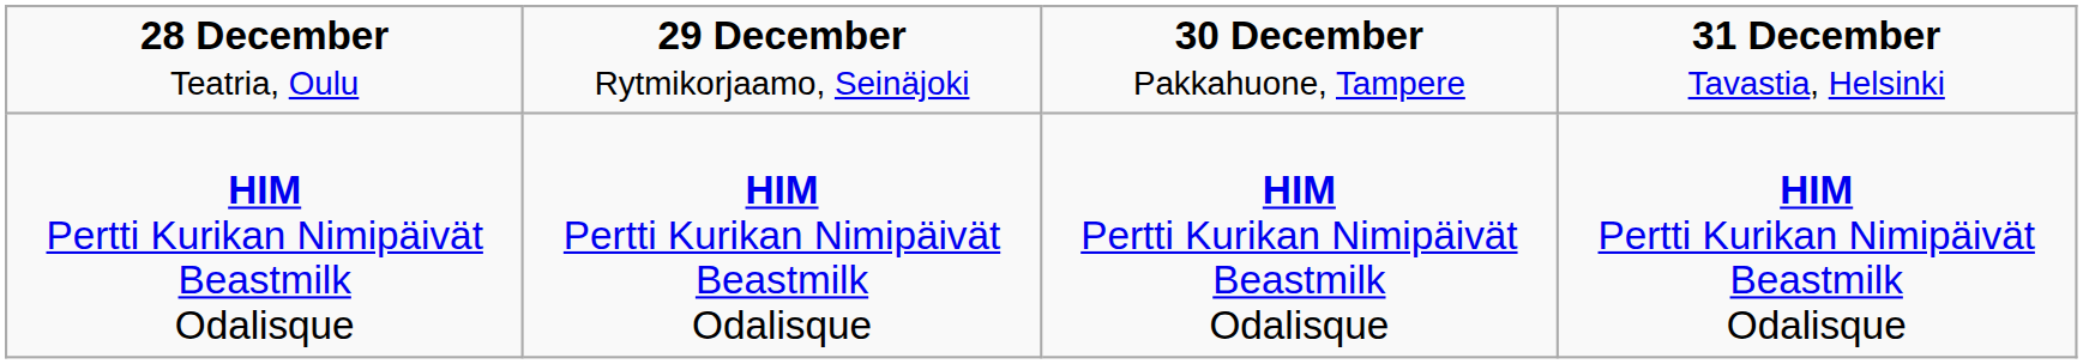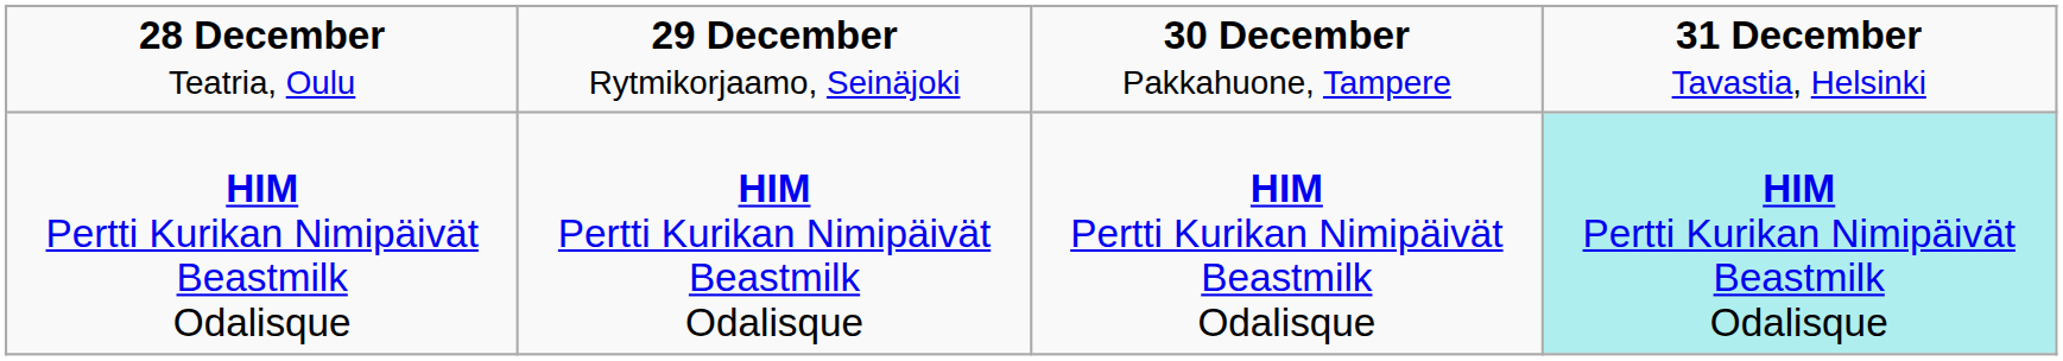row 2 | column 4: no background -> paleturquoise background
